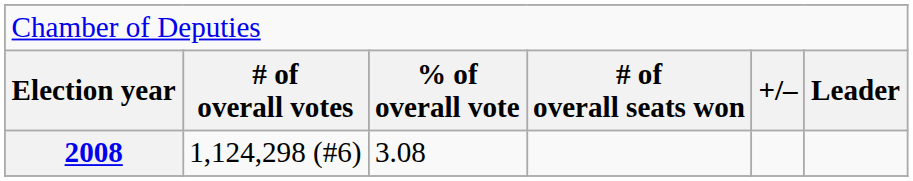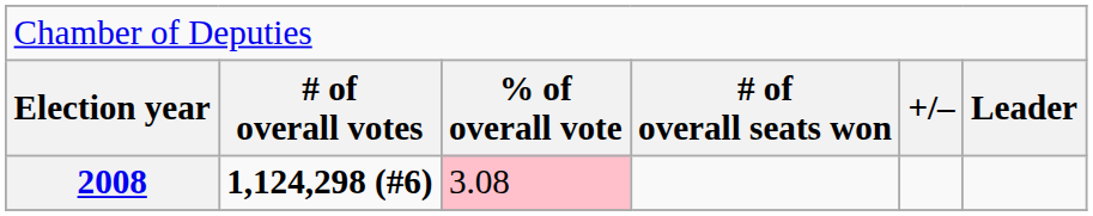2008 | column 2: normal -> bold
2008 | column 3: no background -> pink background
